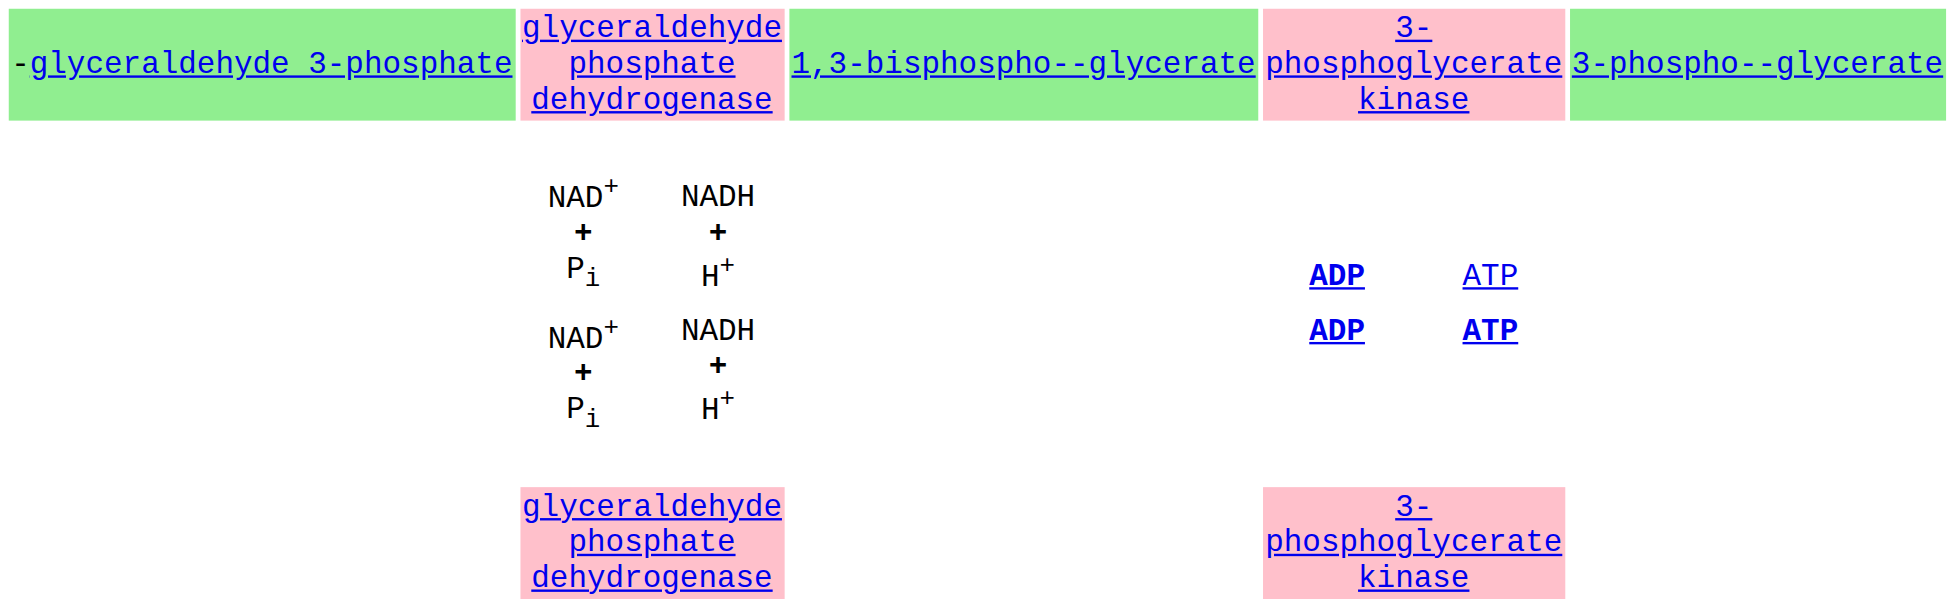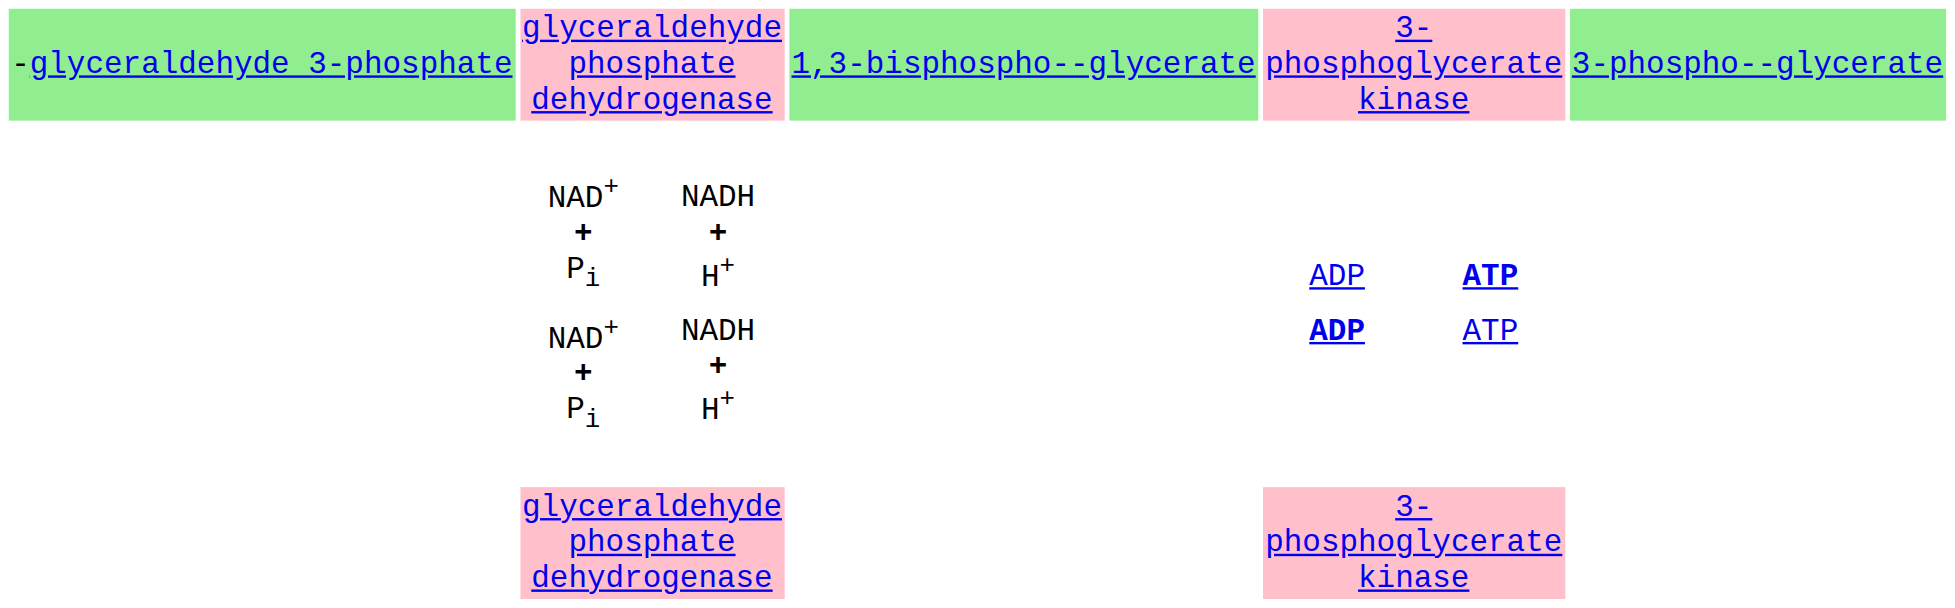row 2 | column 5: bold -> normal
row 2 | column 6: normal -> bold
row 3 | column 6: bold -> normal
